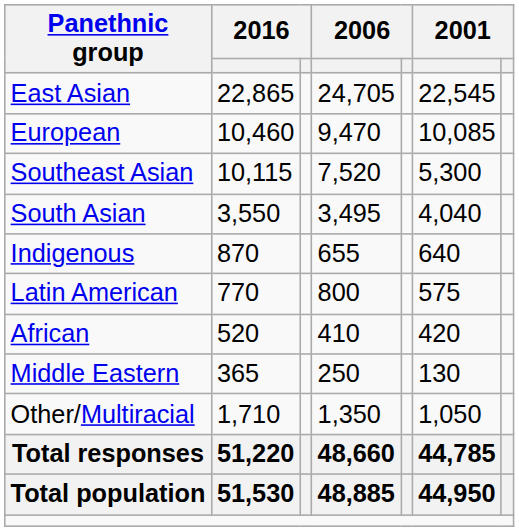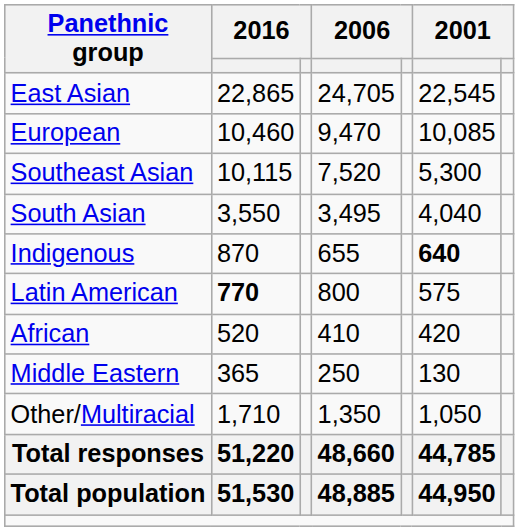Indigenous | column 6: normal -> bold
Latin American | column 2: normal -> bold
